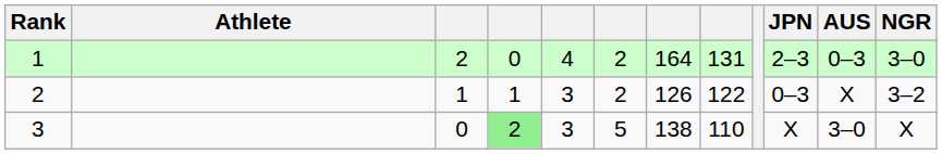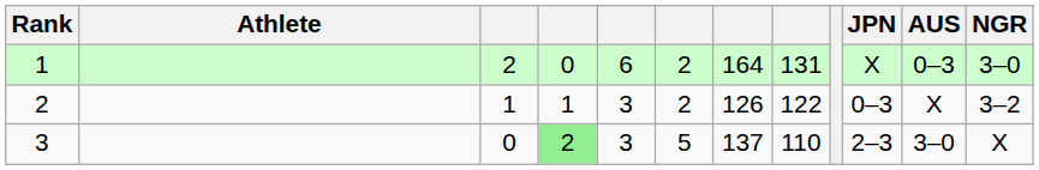row 2 | column 5: 4 -> 6
row 2 | JPN: 2–3 -> X
row 4 | column 7: 138 -> 137
row 4 | JPN: X -> 2–3
